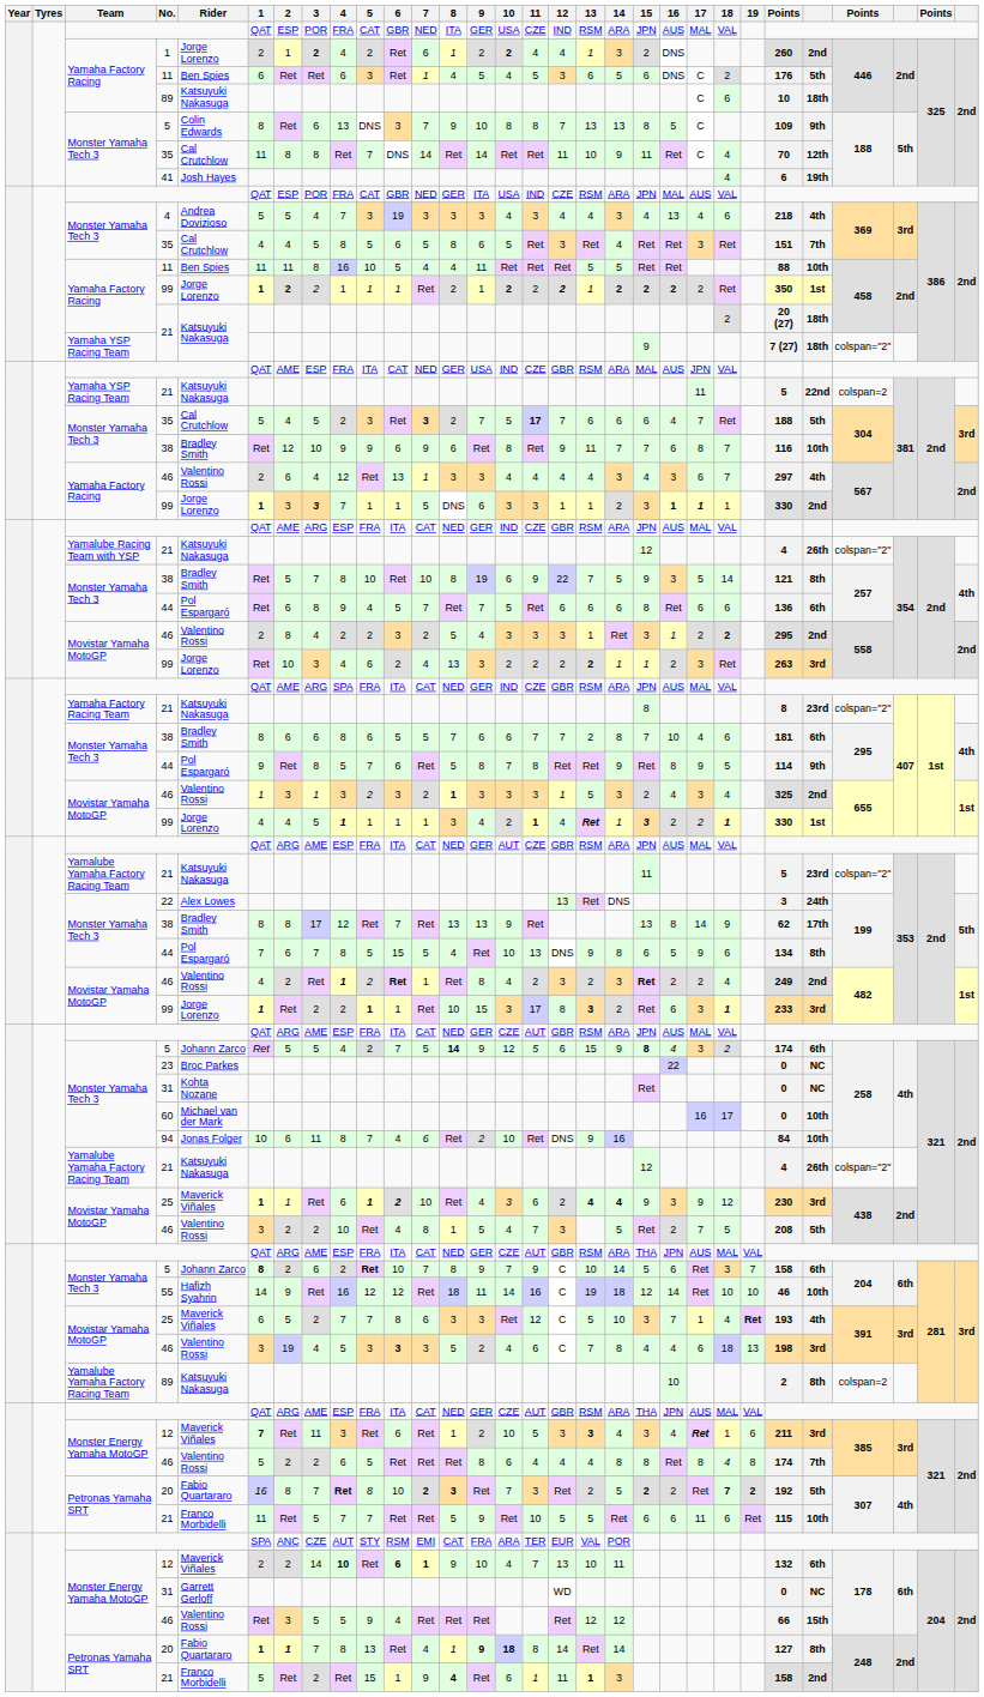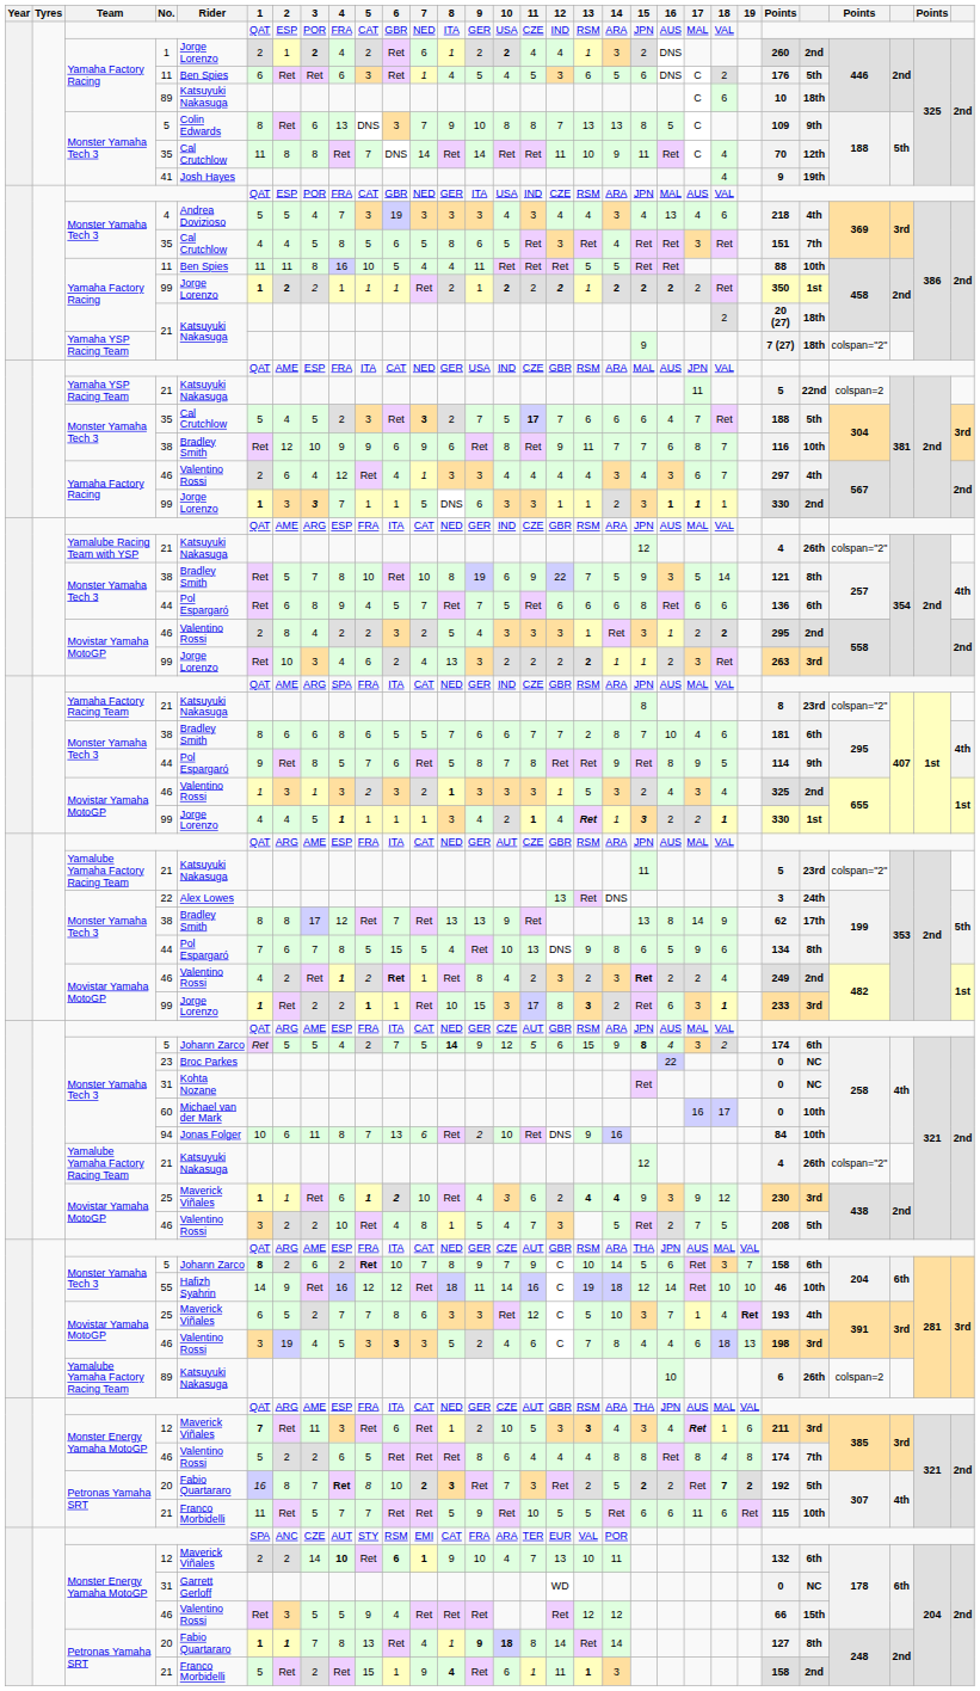41 | column 25: 6 -> 9
Yamaha Factory Racing / 46 | 6: 13 -> 4
94 | 6: 4 -> 13
Yamalube Yamaha Factory Racing Team / 89 | column 25: 2 -> 6
Yamalube Yamaha Factory Racing Team / 89 | column 26: 8th -> 26th
